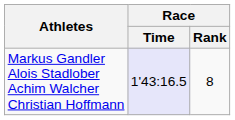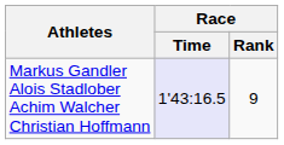row 3 | Race / Rank: 8 -> 9
